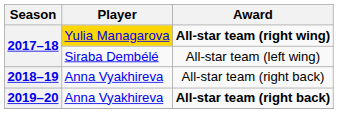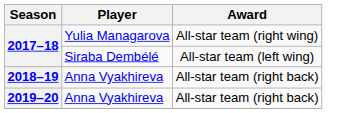row 2 | Player: gold background -> no background
row 2 | Award: bold -> normal
row 5 | Award: bold -> normal
